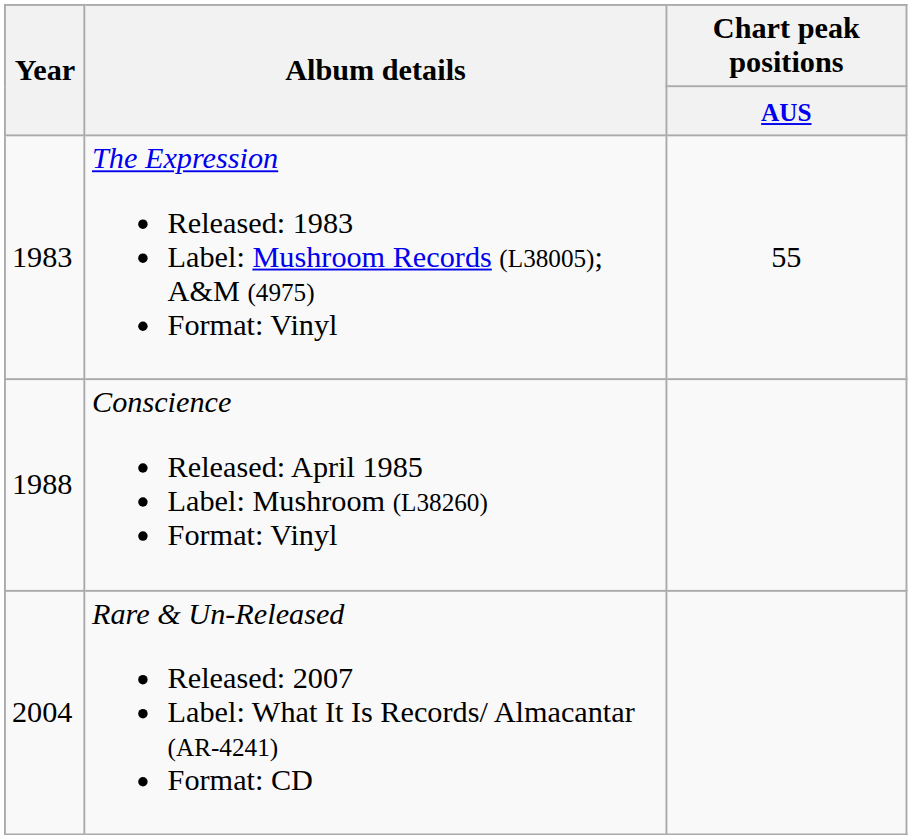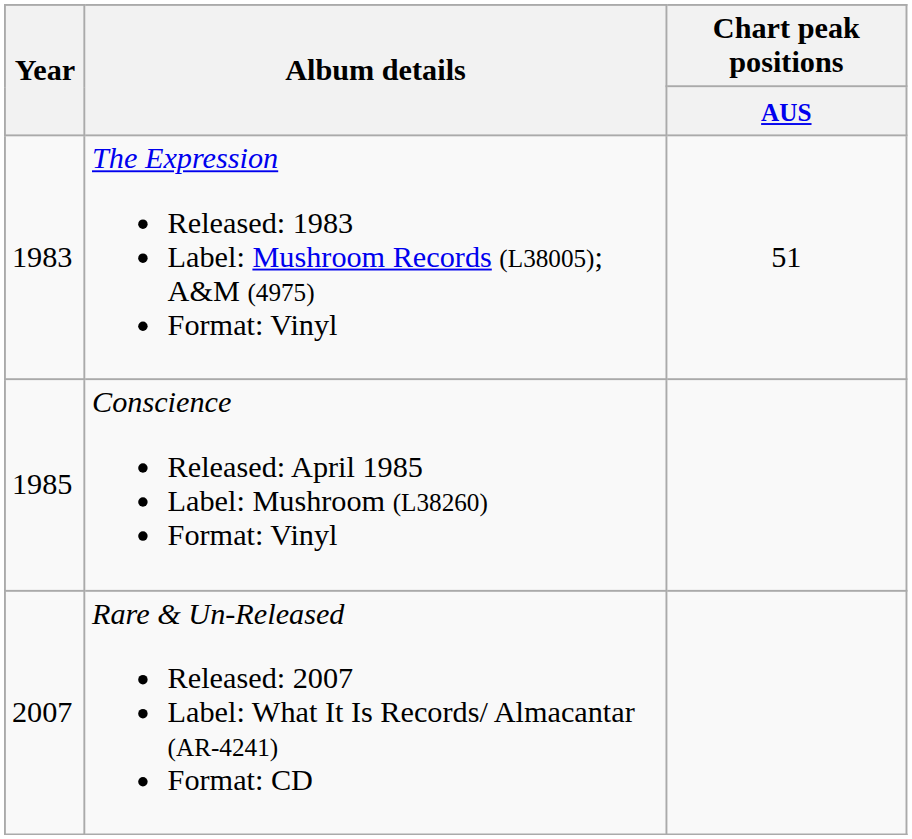row 3 | Chart peak positions / AUS: 55 -> 51
row 4 | Year: 1988 -> 1985
row 5 | Year: 2004 -> 2007
